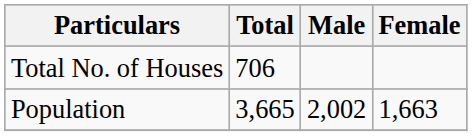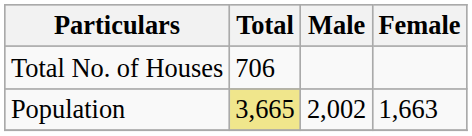Population | Total: no background -> khaki background
